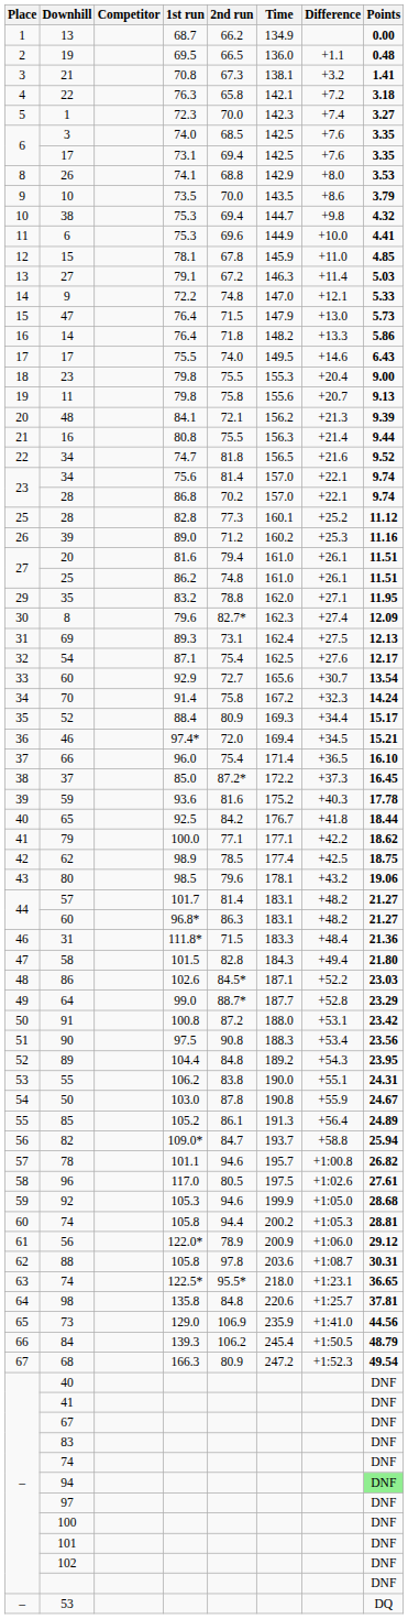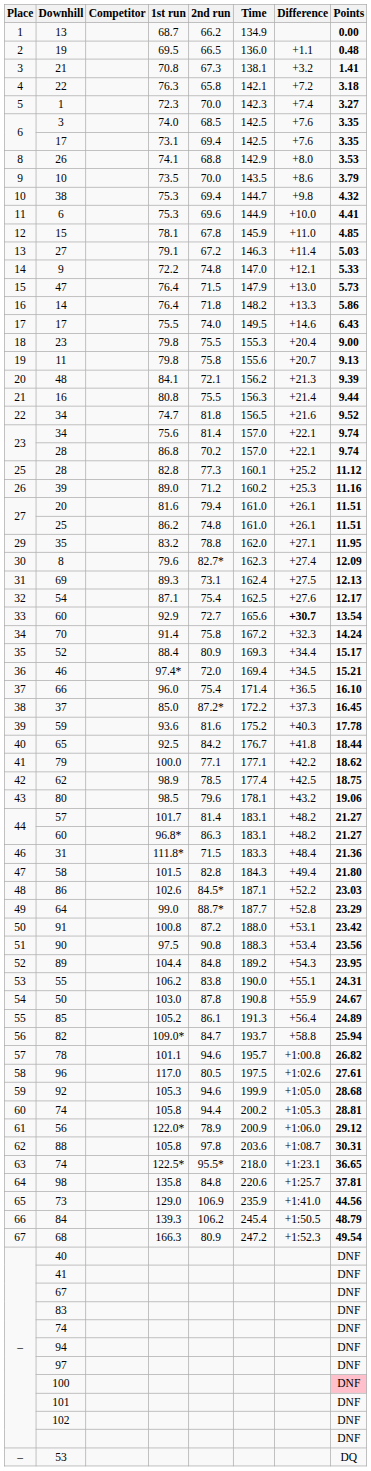33 / 60 | Difference: normal -> bold
94 | Points: lightgreen background -> no background
100 | Points: no background -> pink background
